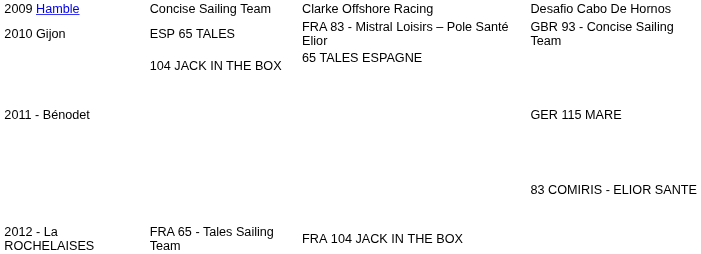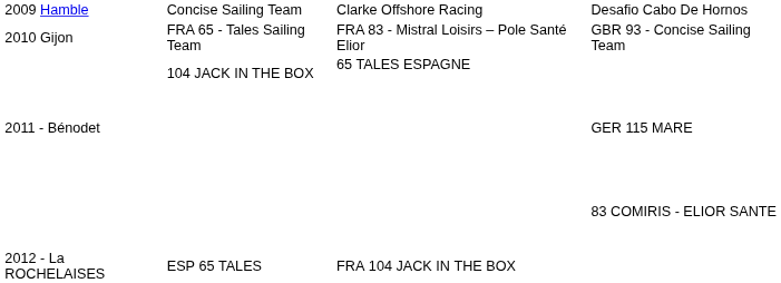2010 Gijon | column 2: ESP 65 TALES -> FRA 65 - Tales Sailing Team
2012 - La ROCHELAISES | column 2: FRA 65 - Tales Sailing Team -> ESP 65 TALES
